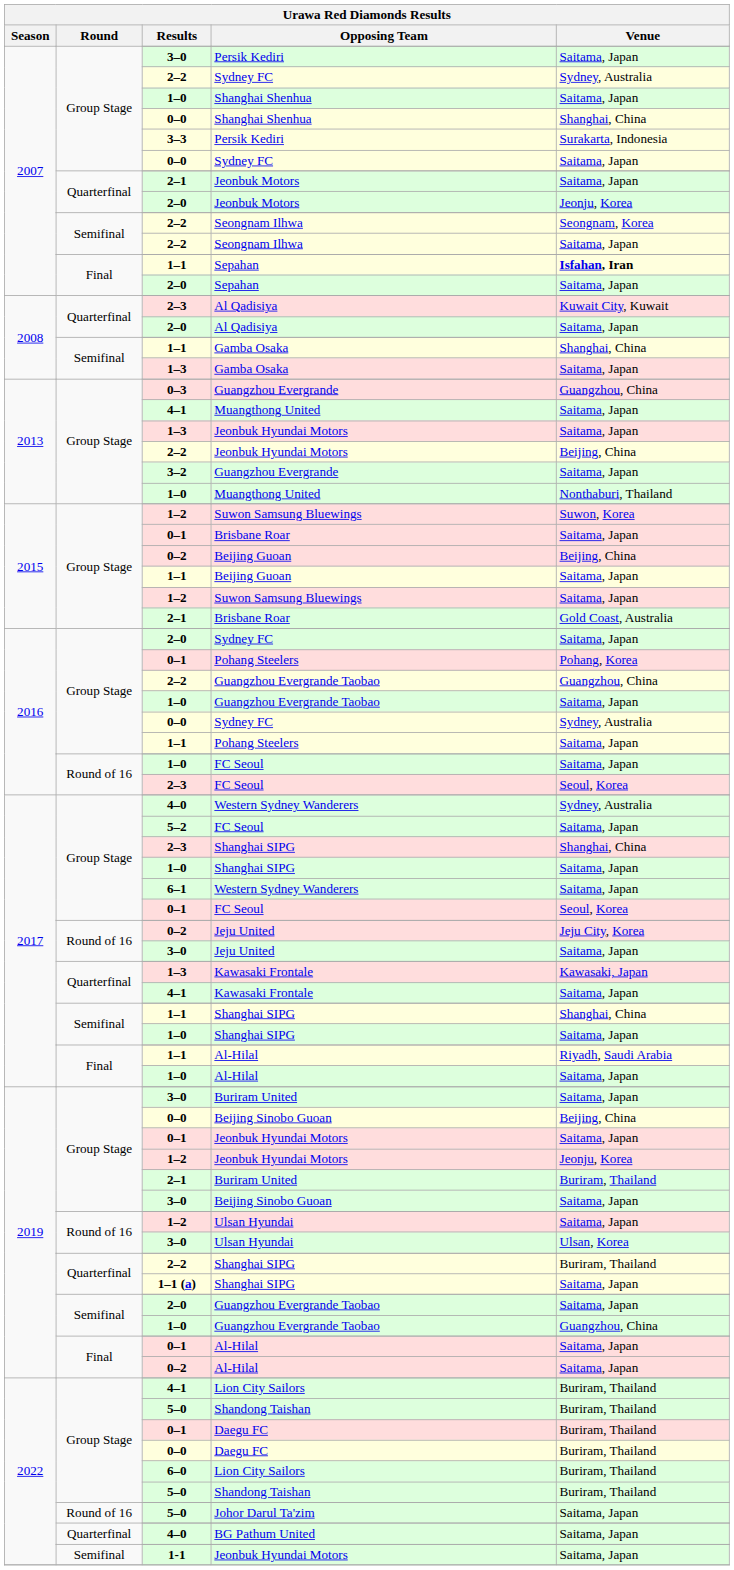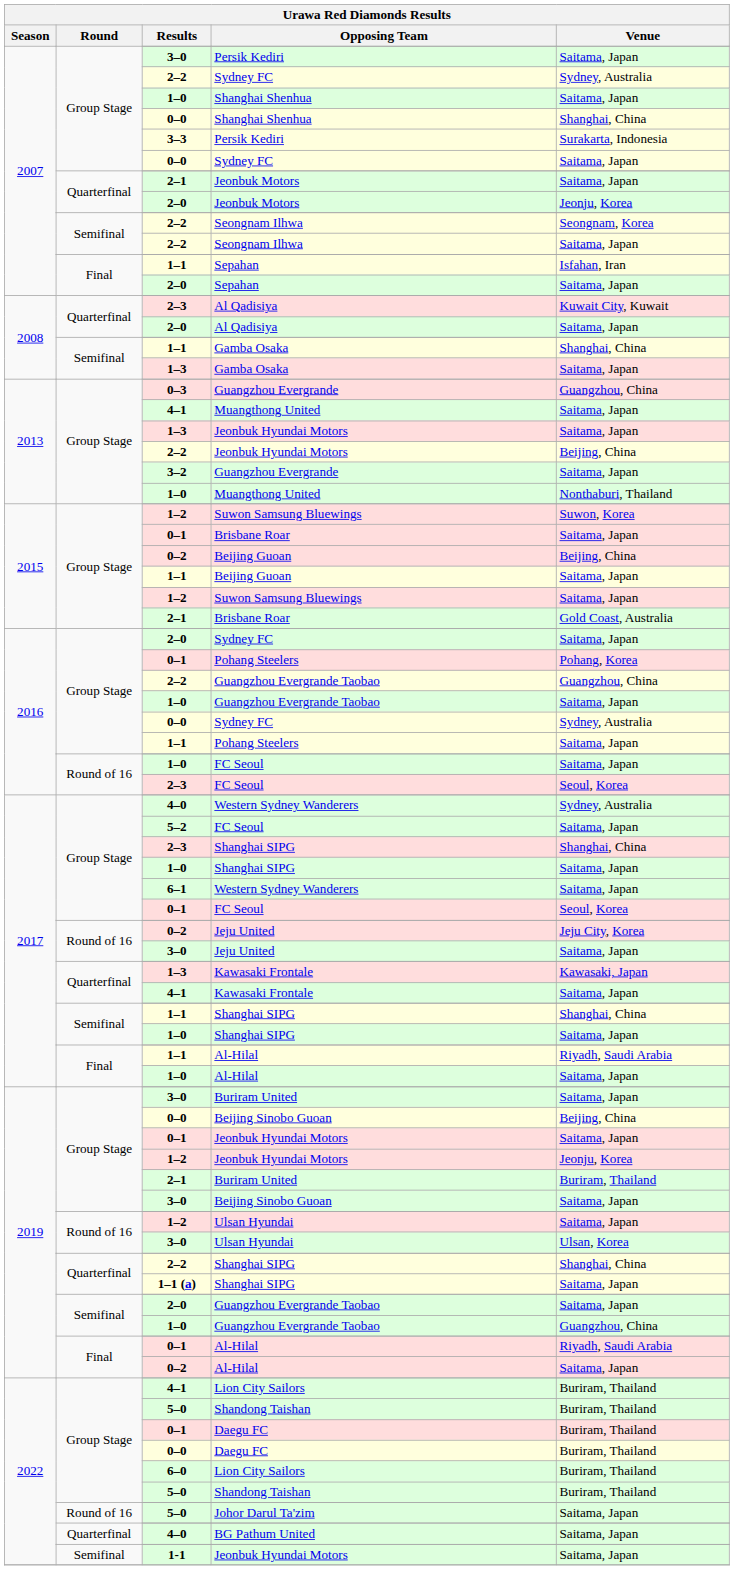1–1 / Sepahan | Venue: bold -> normal
2–2 / Shanghai SIPG | Venue: Buriram, Thailand -> Shanghai, China
0–1 / Al-Hilal | Venue: Saitama, Japan -> Riyadh, Saudi Arabia
